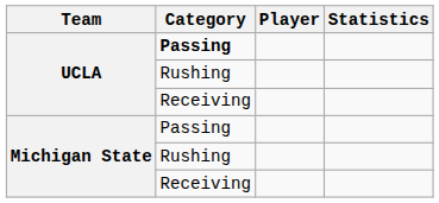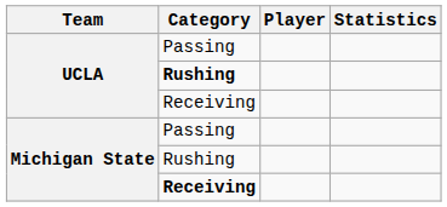UCLA / Passing | Category: bold -> normal
UCLA / Rushing | Category: normal -> bold
Michigan State / Receiving | Category: normal -> bold
